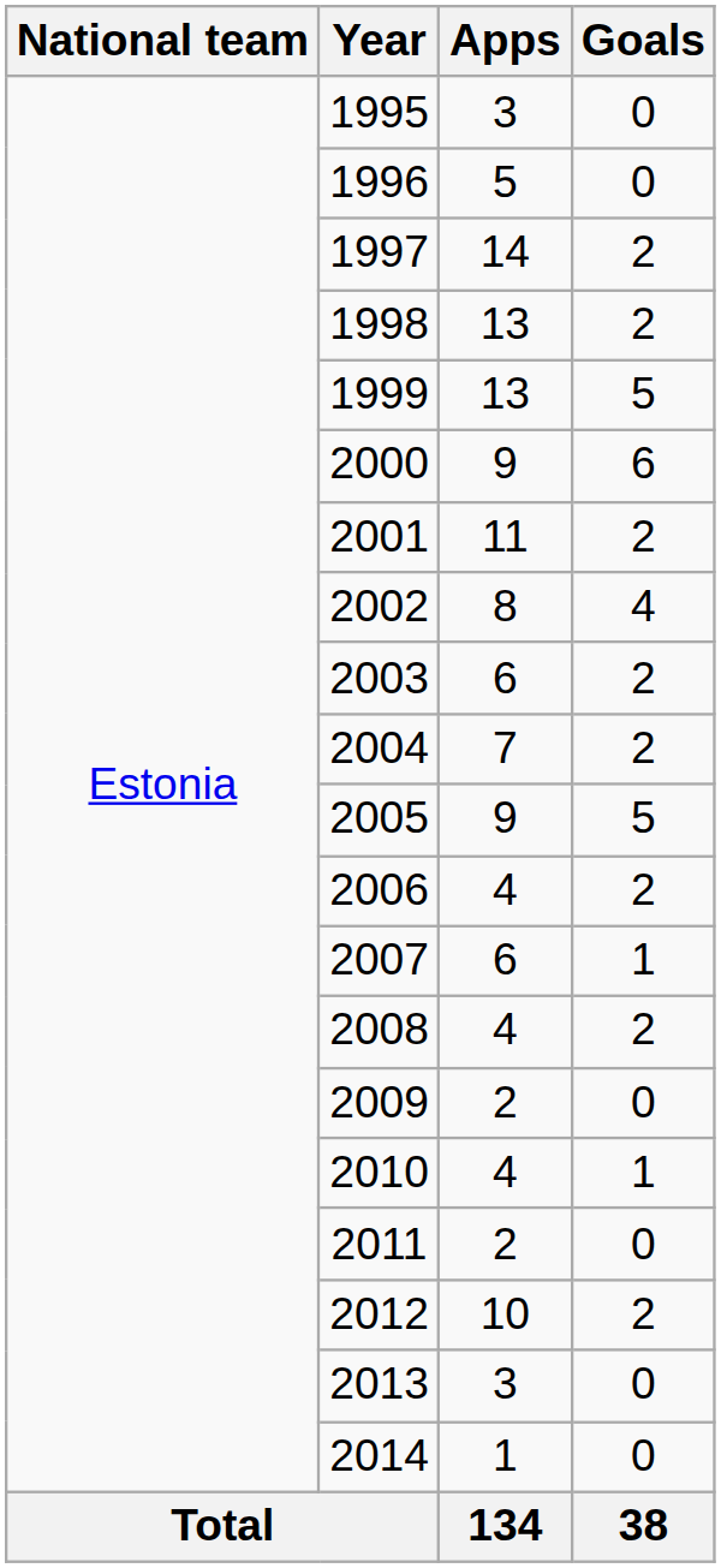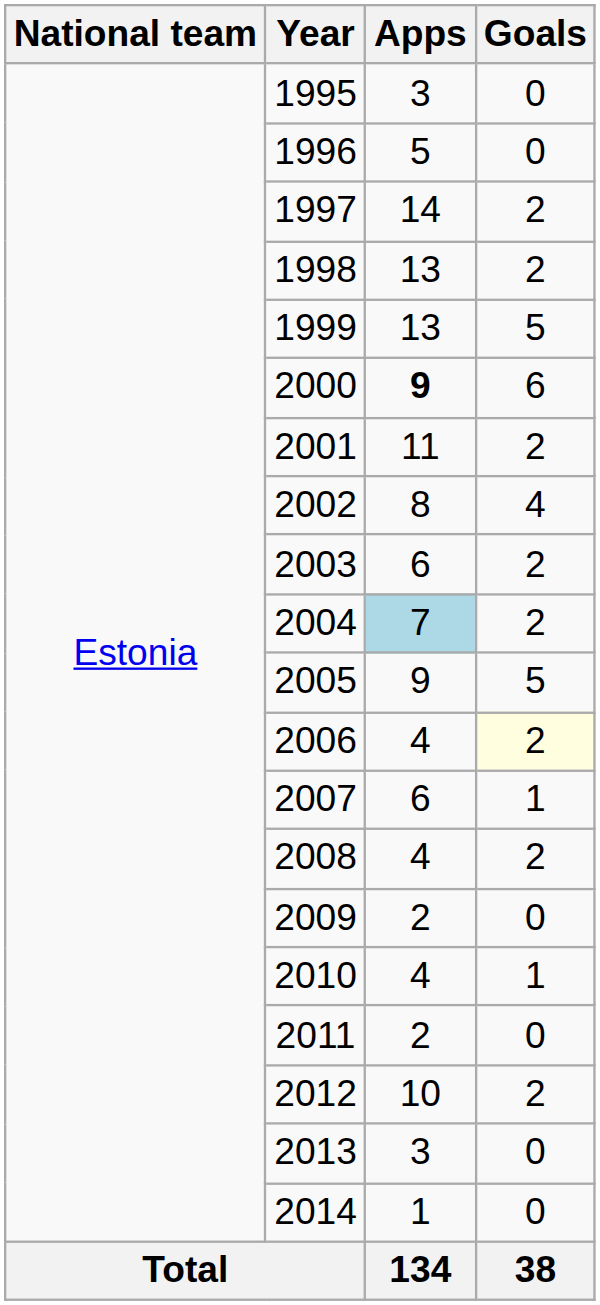2000 | Apps: normal -> bold
2004 | Apps: no background -> lightblue background
2006 | Goals: no background -> lightyellow background
